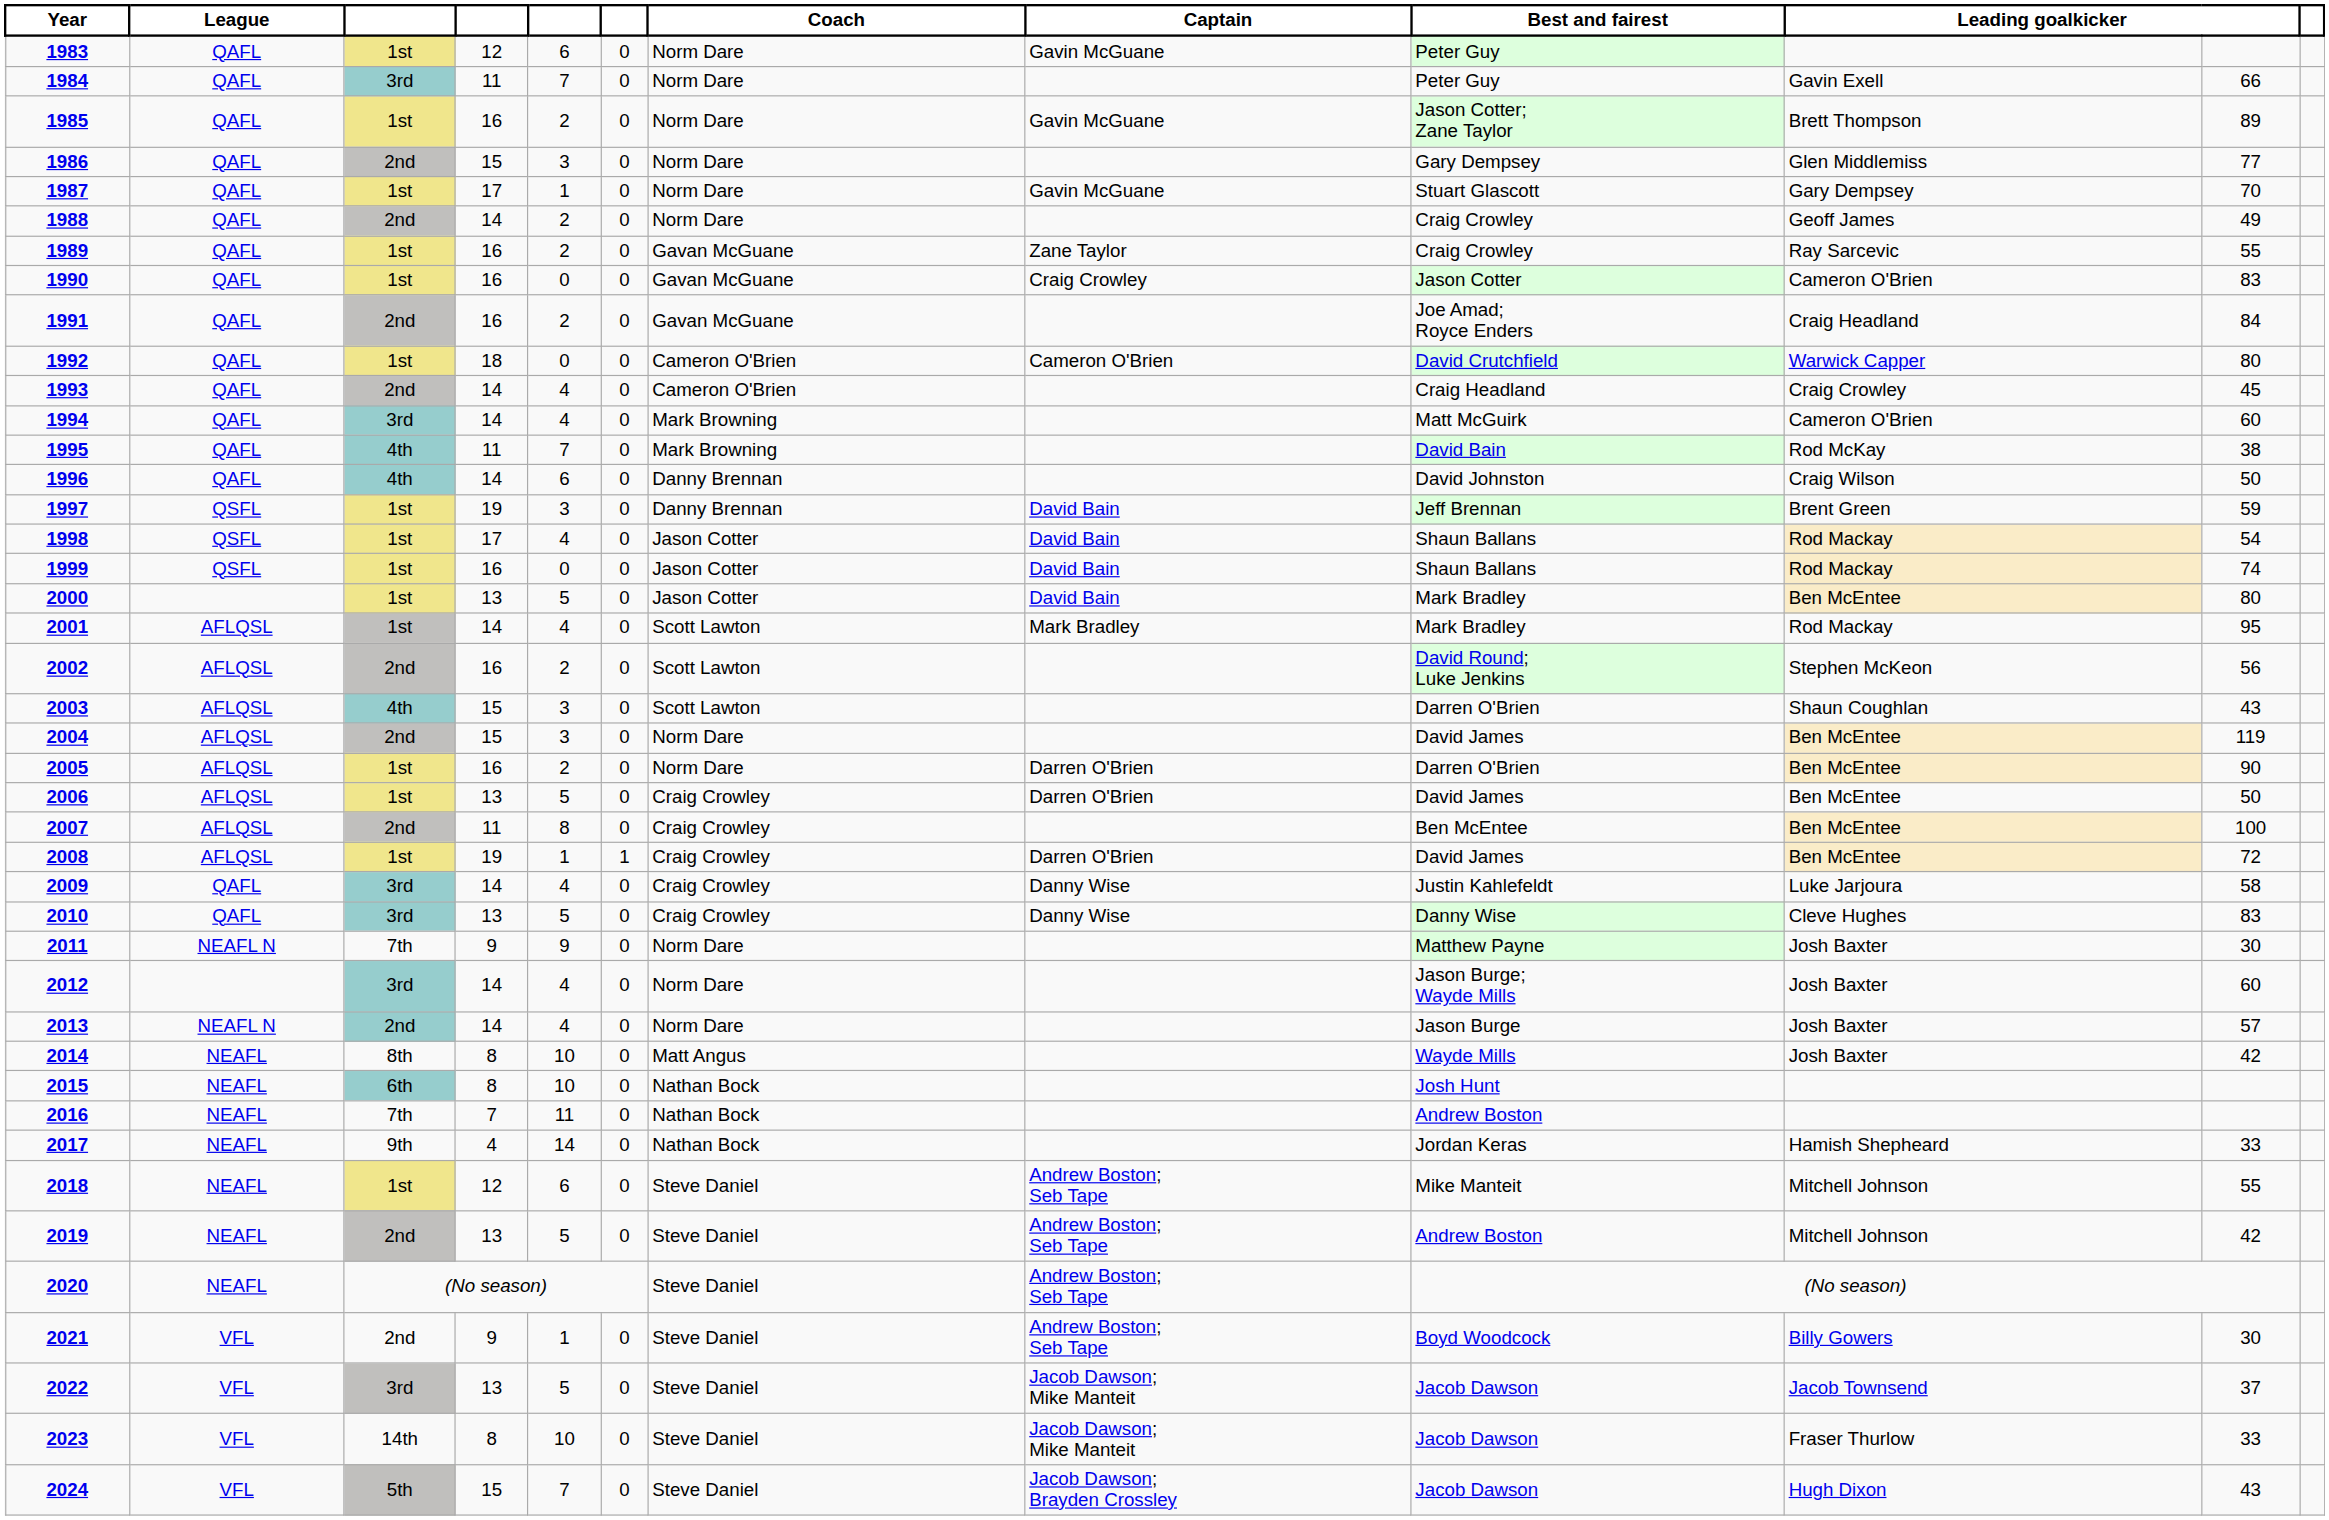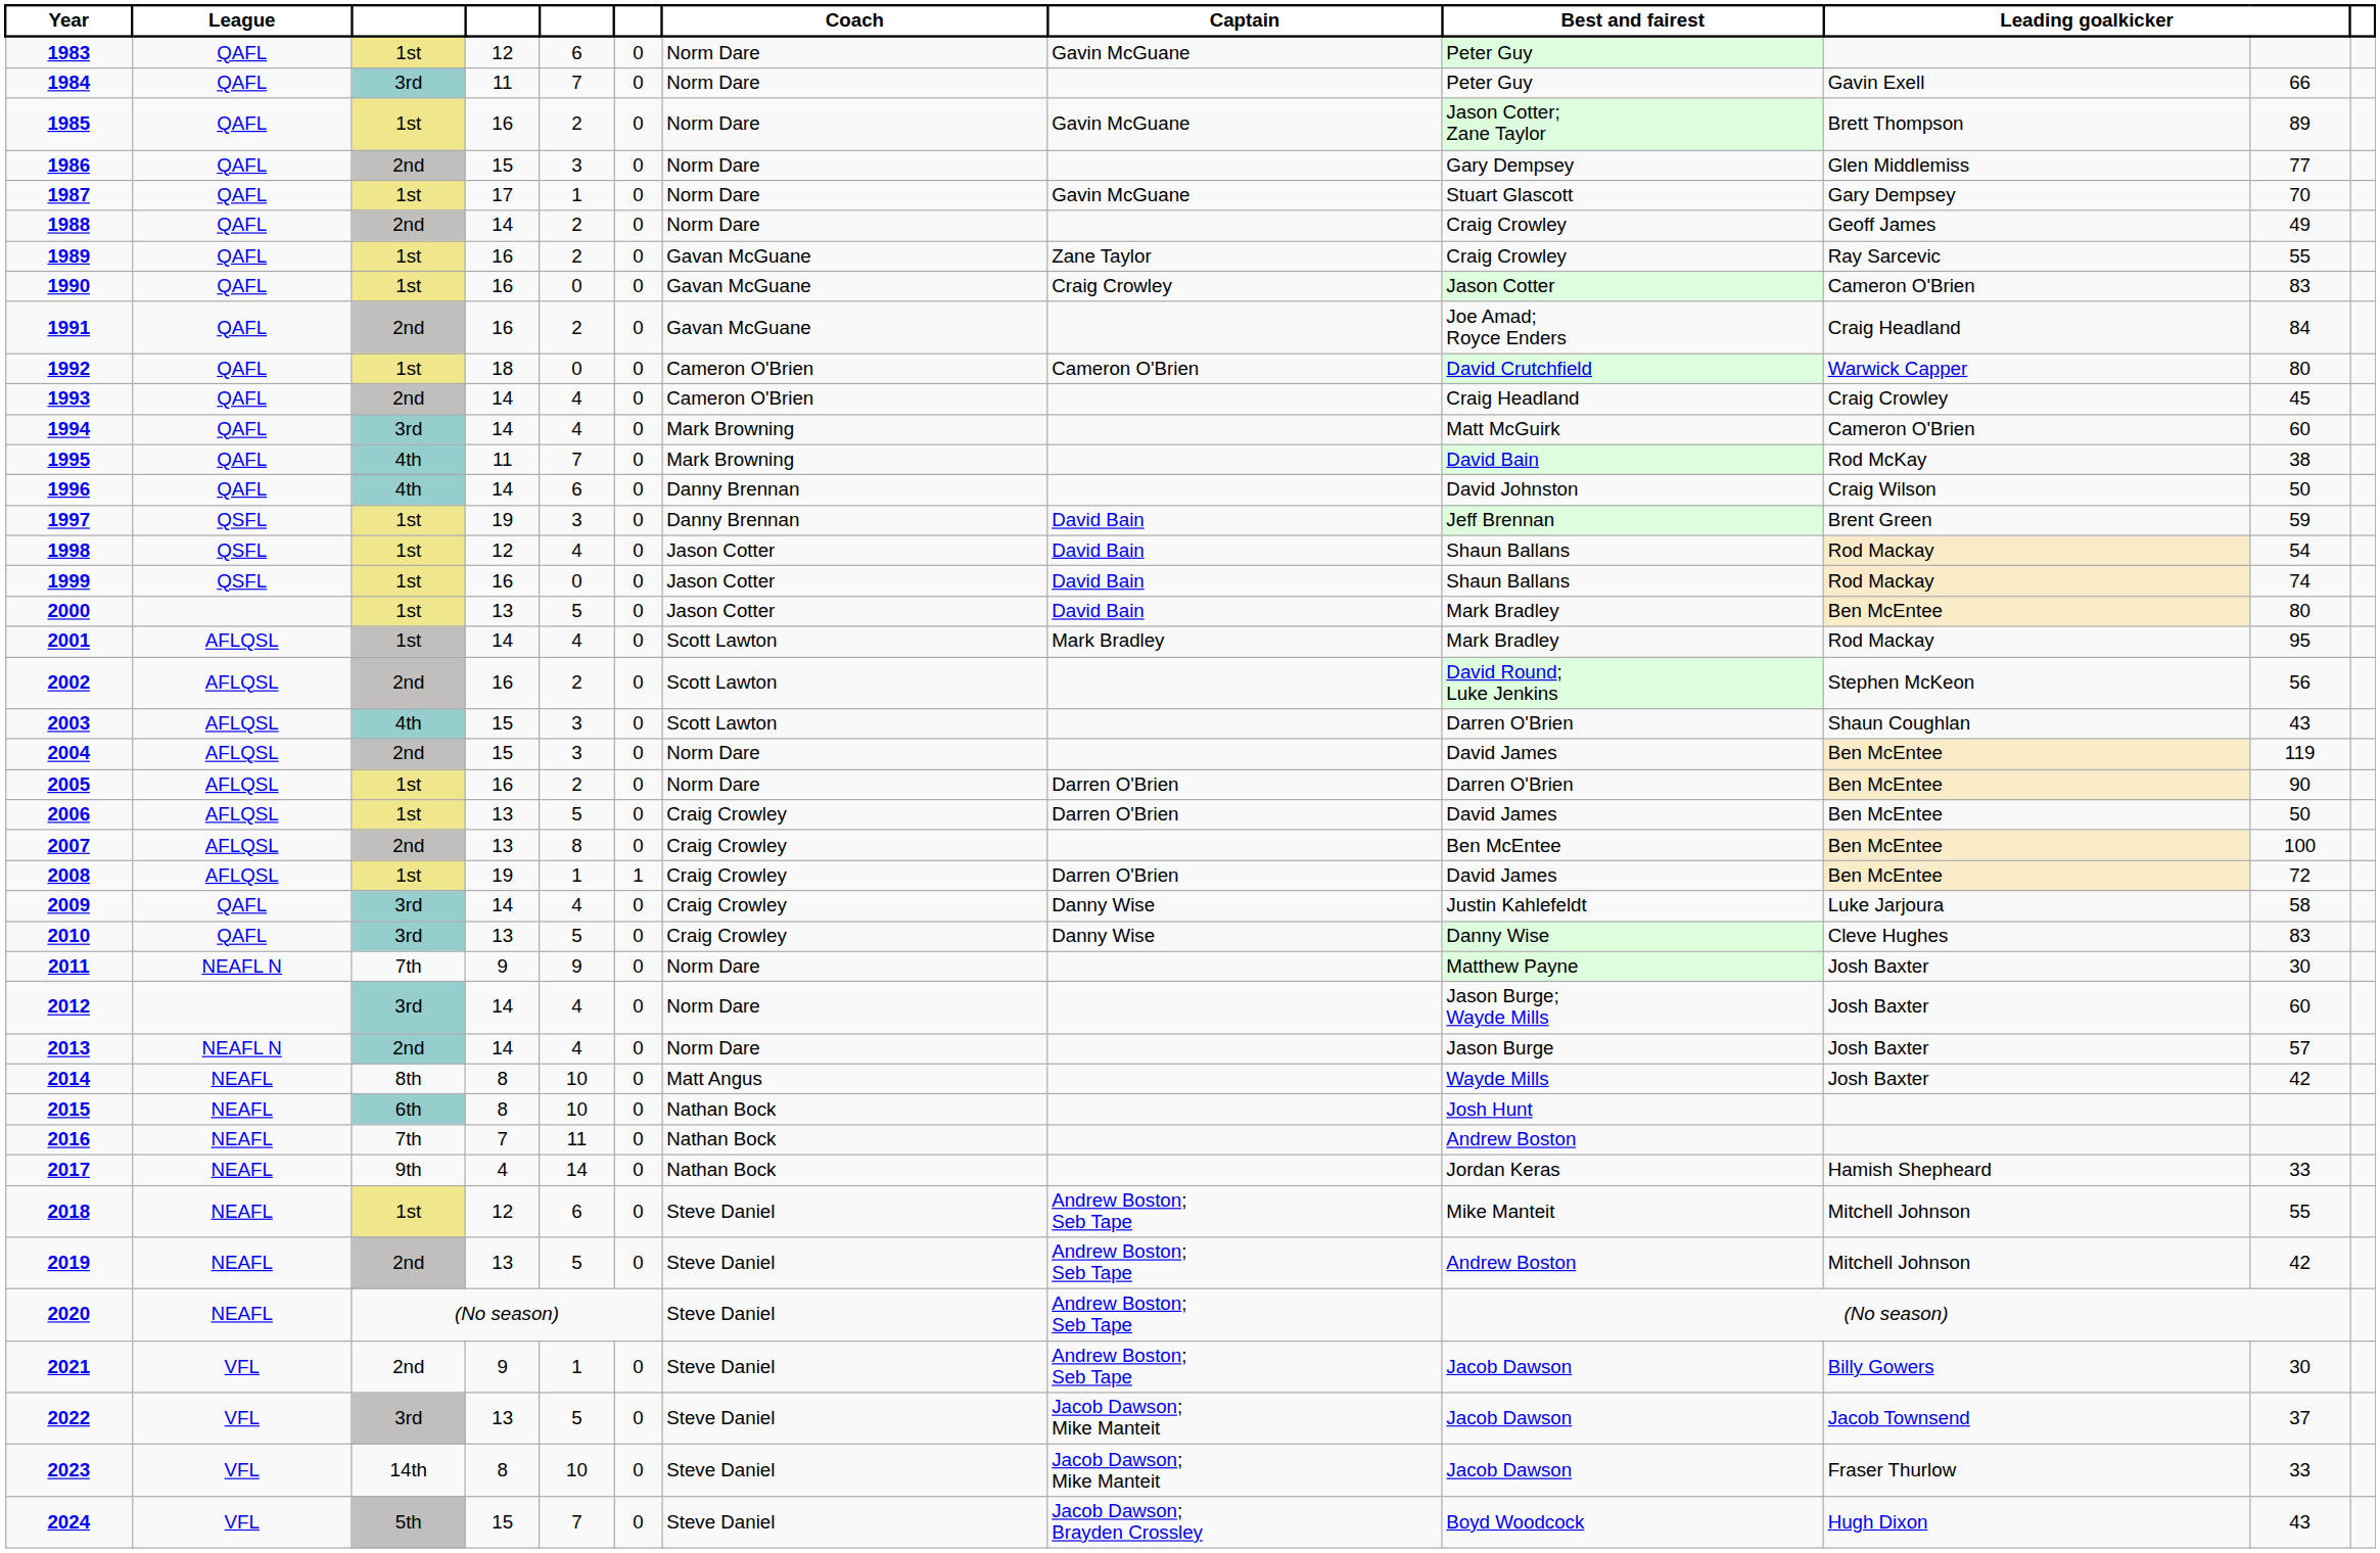1998 | column 4: 17 -> 12
2007 | column 4: 11 -> 13
2021 | Best and fairest: Boyd Woodcock -> Jacob Dawson
2024 | Best and fairest: Jacob Dawson -> Boyd Woodcock
